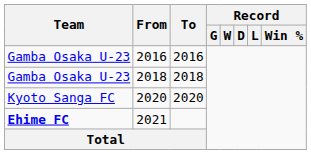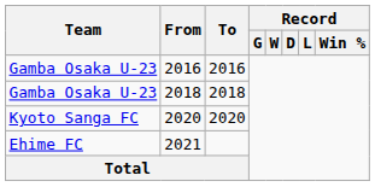2021 | Team: bold -> normal
